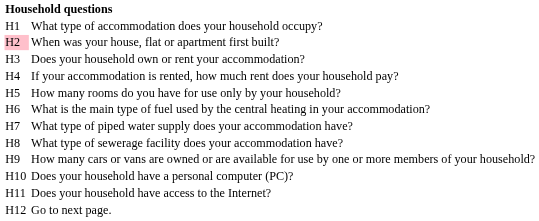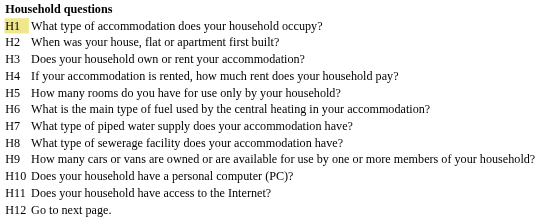What type of accommodation does your household occupy? | column 1: no background -> khaki background
When was your house, flat or apartment first built? | column 1: pink background -> no background
